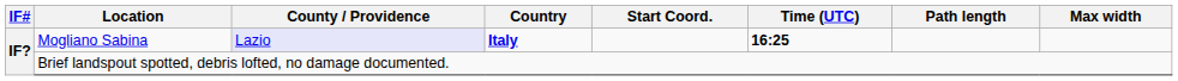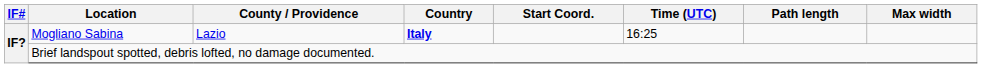Mogliano Sabina | County / Providence: lavender background -> no background
Mogliano Sabina | Time (UTC): bold -> normal
